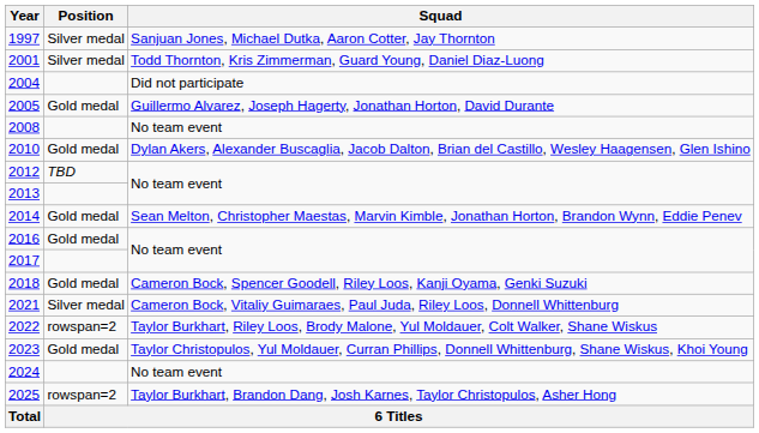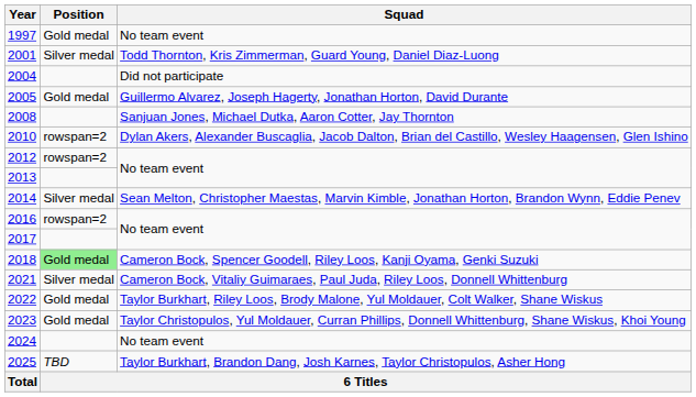1997 | Position: Silver medal -> Gold medal
1997 | Squad: Sanjuan Jones, Michael Dutka, Aaron Cotter, Jay Thornton -> No team event
2008 | Squad: No team event -> Sanjuan Jones, Michael Dutka, Aaron Cotter, Jay Thornton
2010 | Position: Gold medal -> rowspan=2
2012 | Position: TBD -> rowspan=2
2014 | Position: Gold medal -> Silver medal
2016 | Position: Gold medal -> rowspan=2
2018 | Position: no background -> lightgreen background
2022 | Position: rowspan=2 -> Gold medal
2025 | Position: rowspan=2 -> TBD
